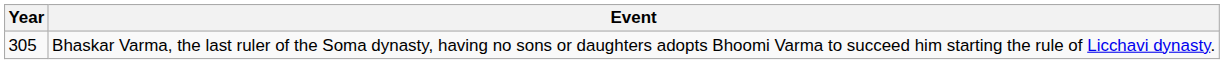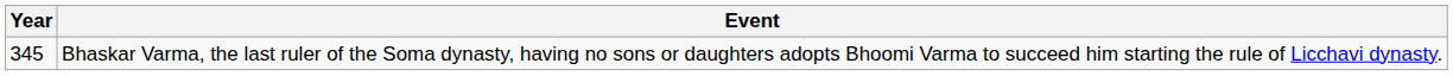row 2 | Year: 305 -> 345
